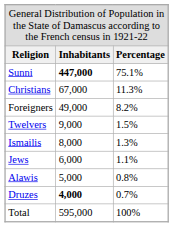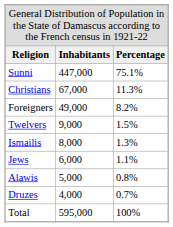Sunni | column 2: bold -> normal
Druzes | column 2: bold -> normal
